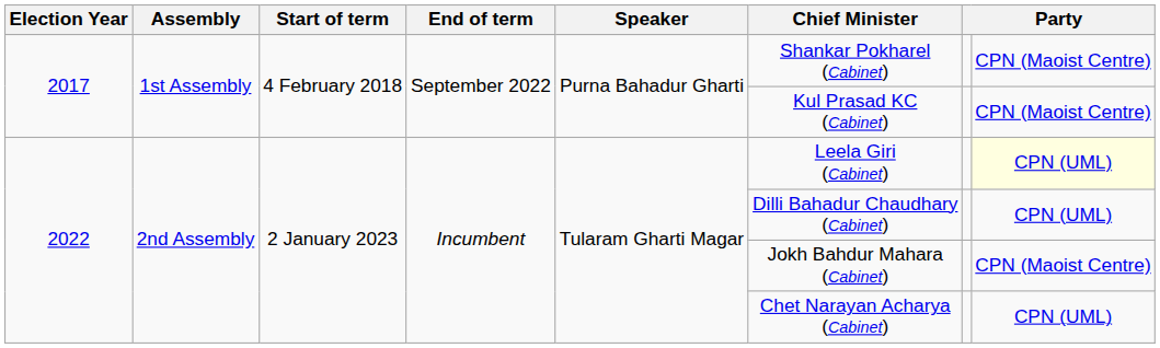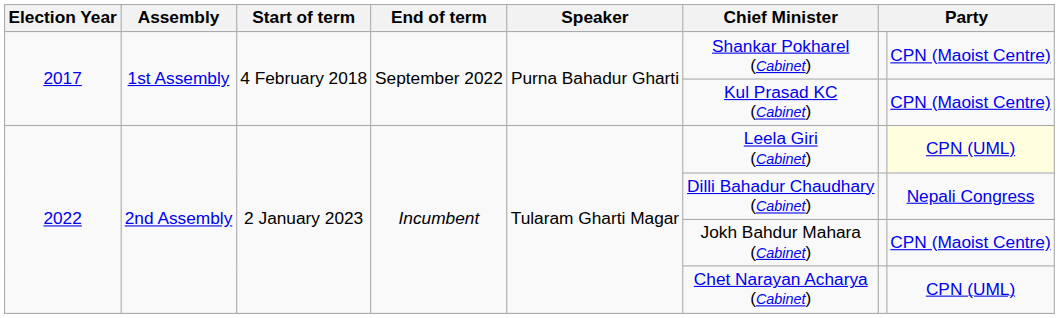row 5 | column 8: CPN (UML) -> Nepali Congress
